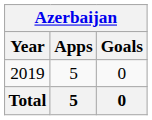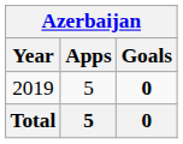2019 | Goals: normal -> bold
